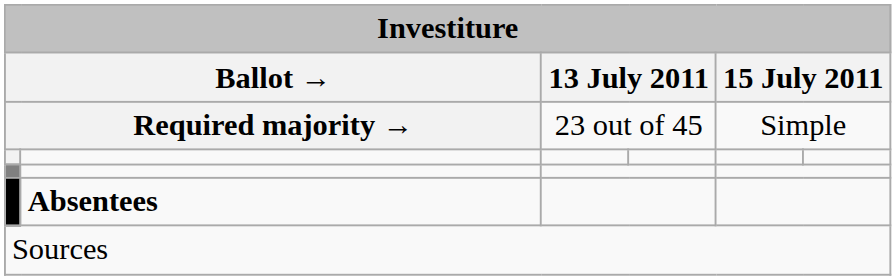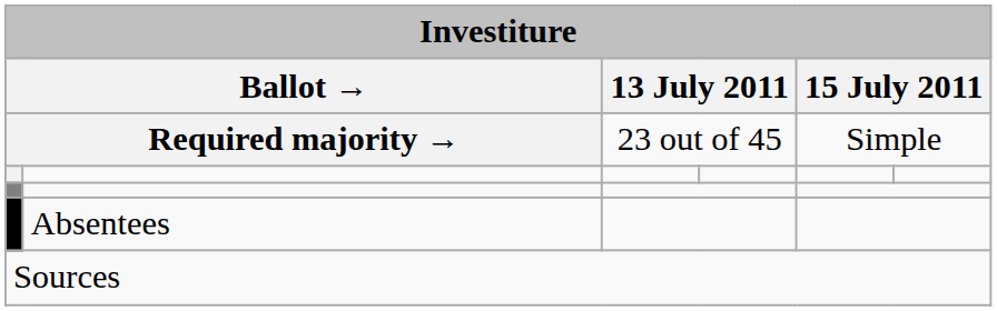Absentees | column 2: bold -> normal
